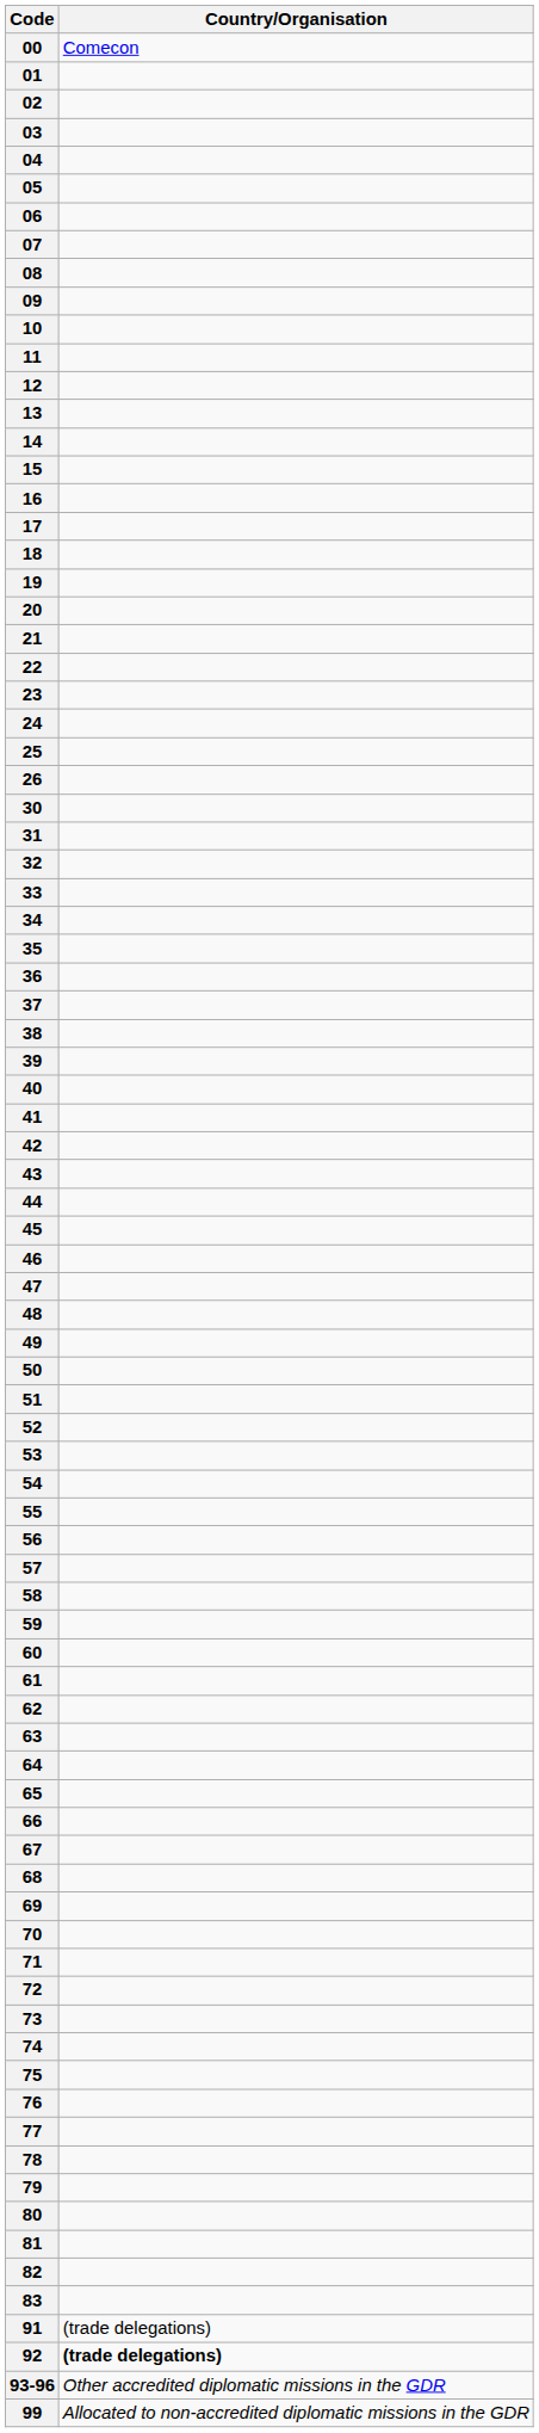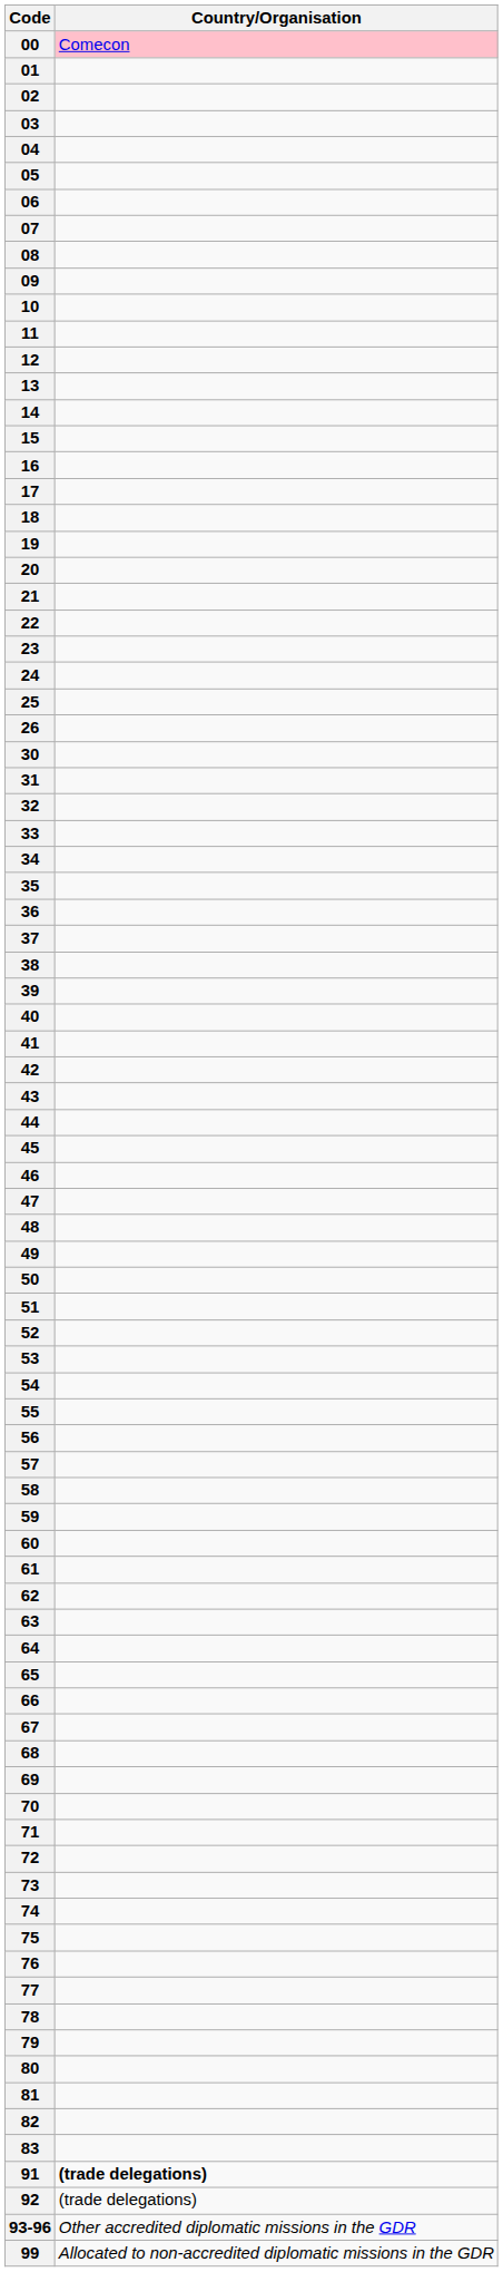00 | Country/Organisation: no background -> pink background
91 | Country/Organisation: normal -> bold
92 | Country/Organisation: bold -> normal
